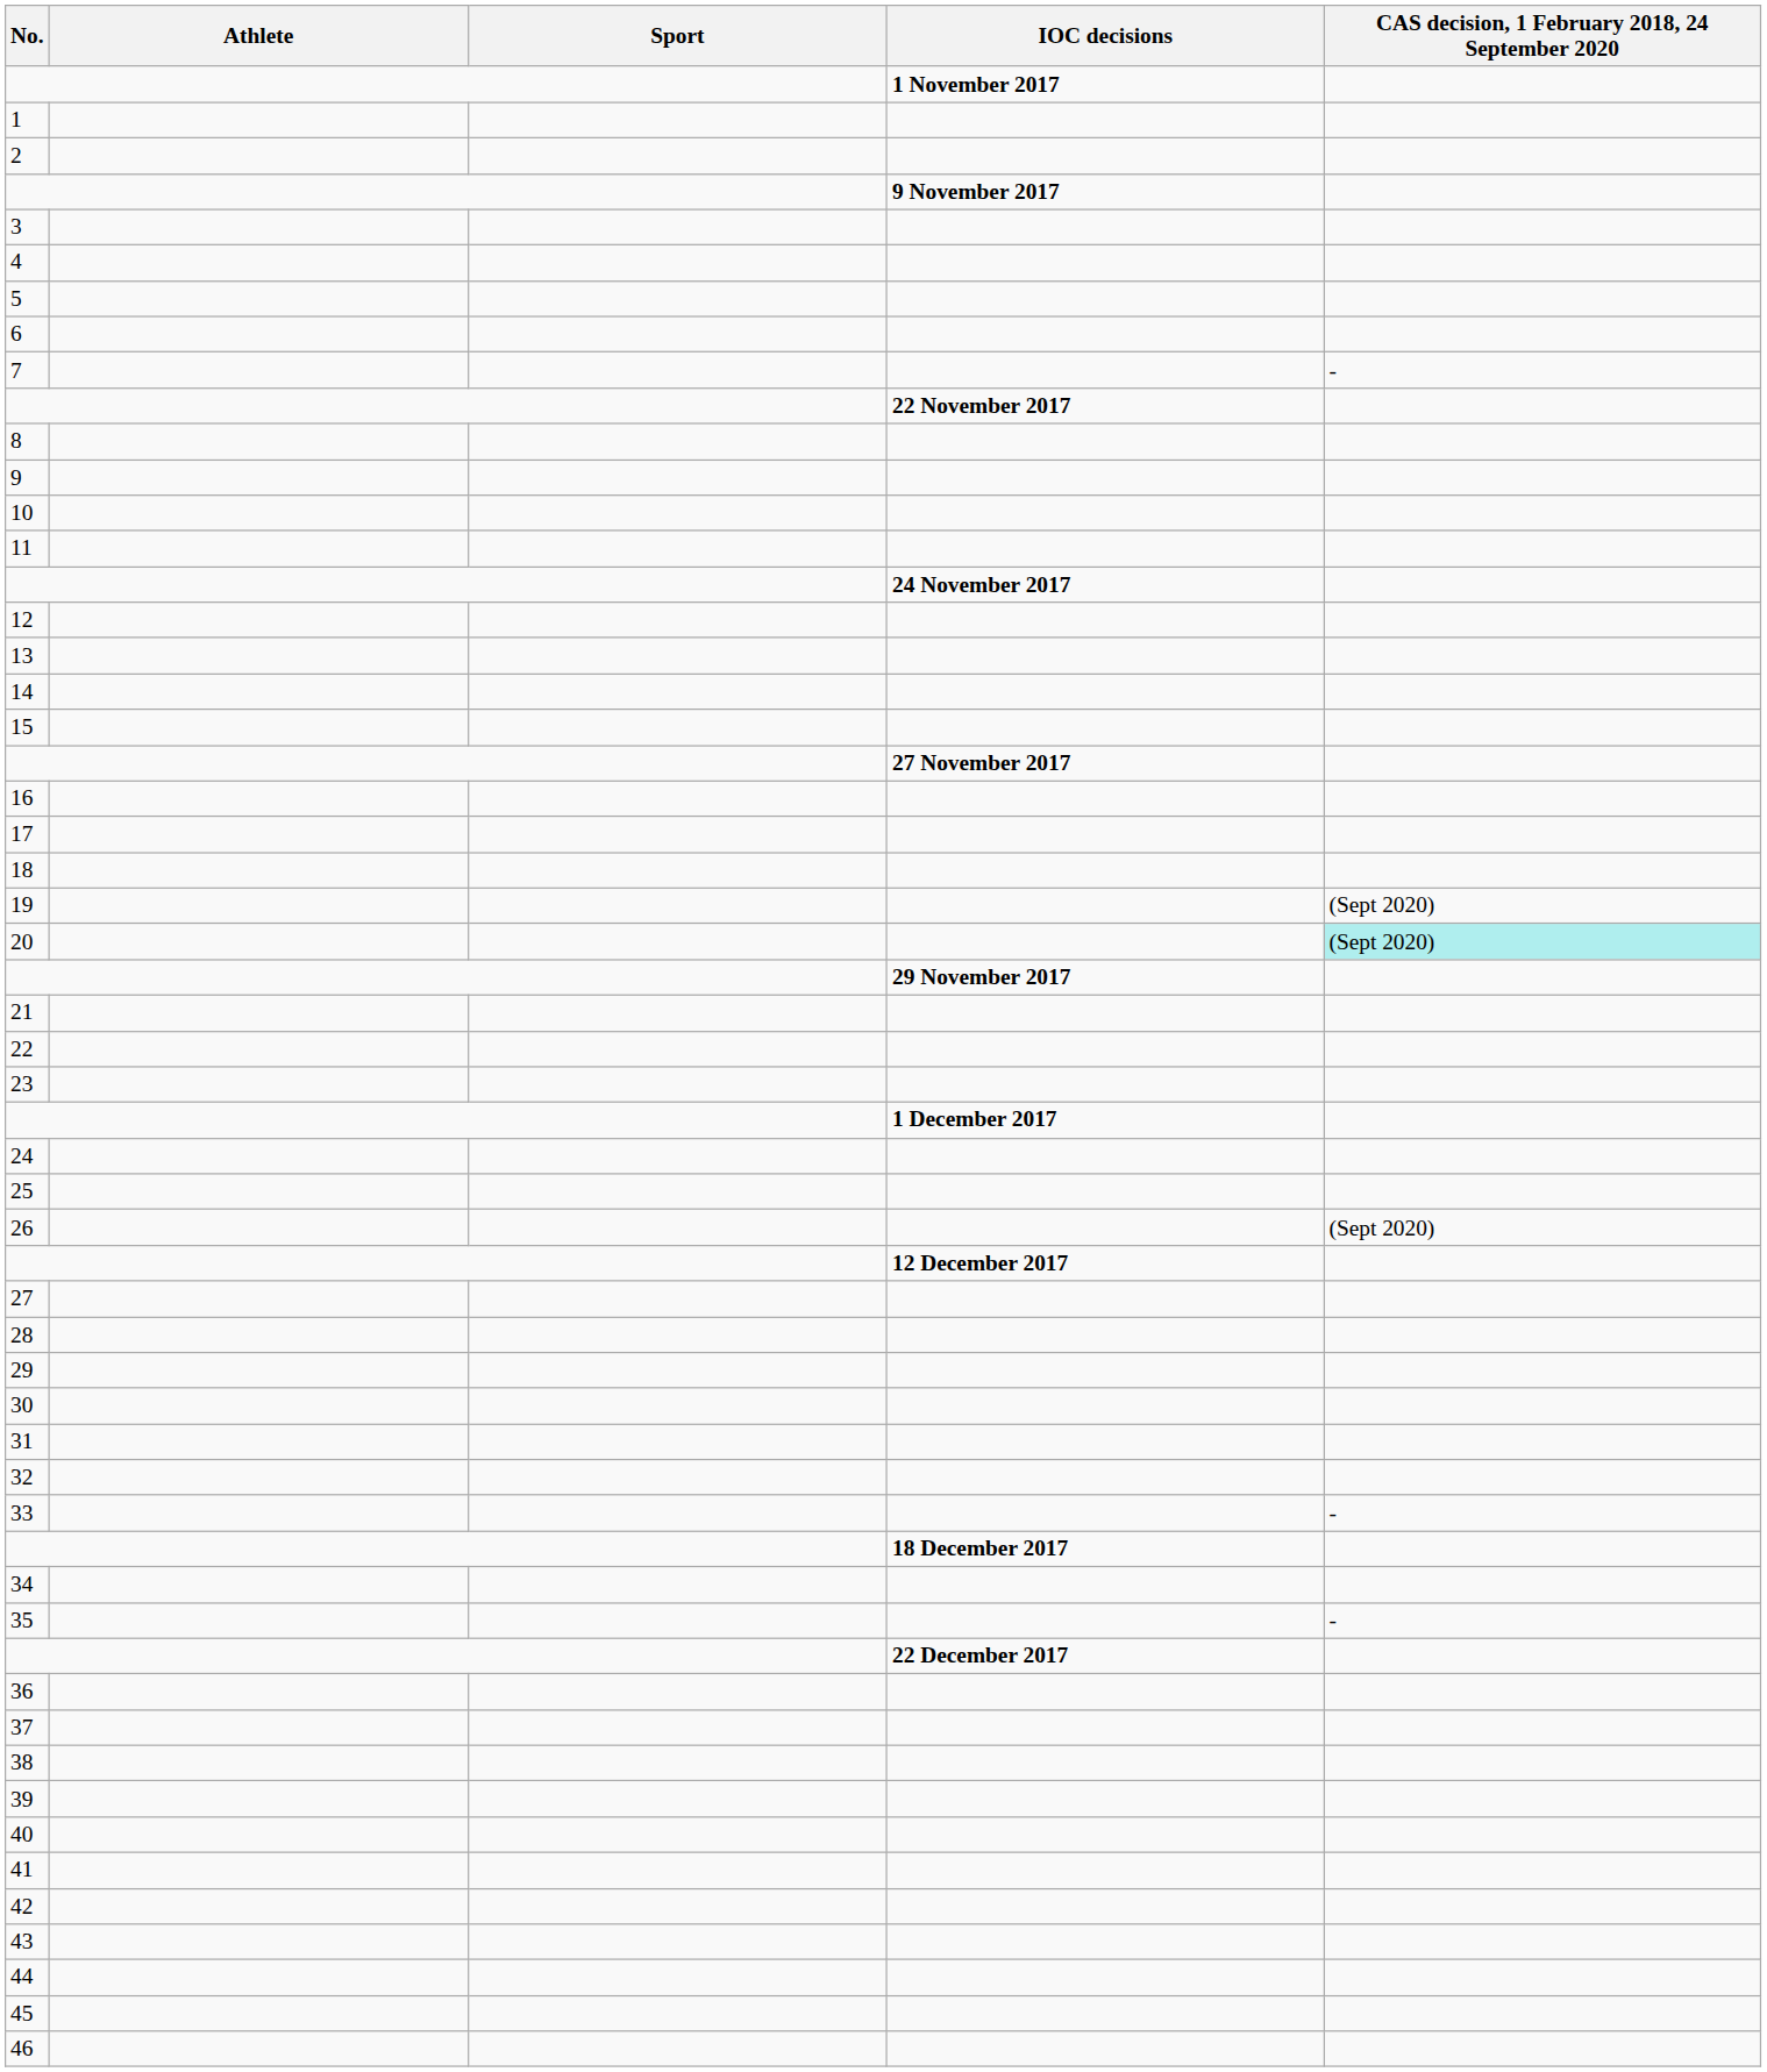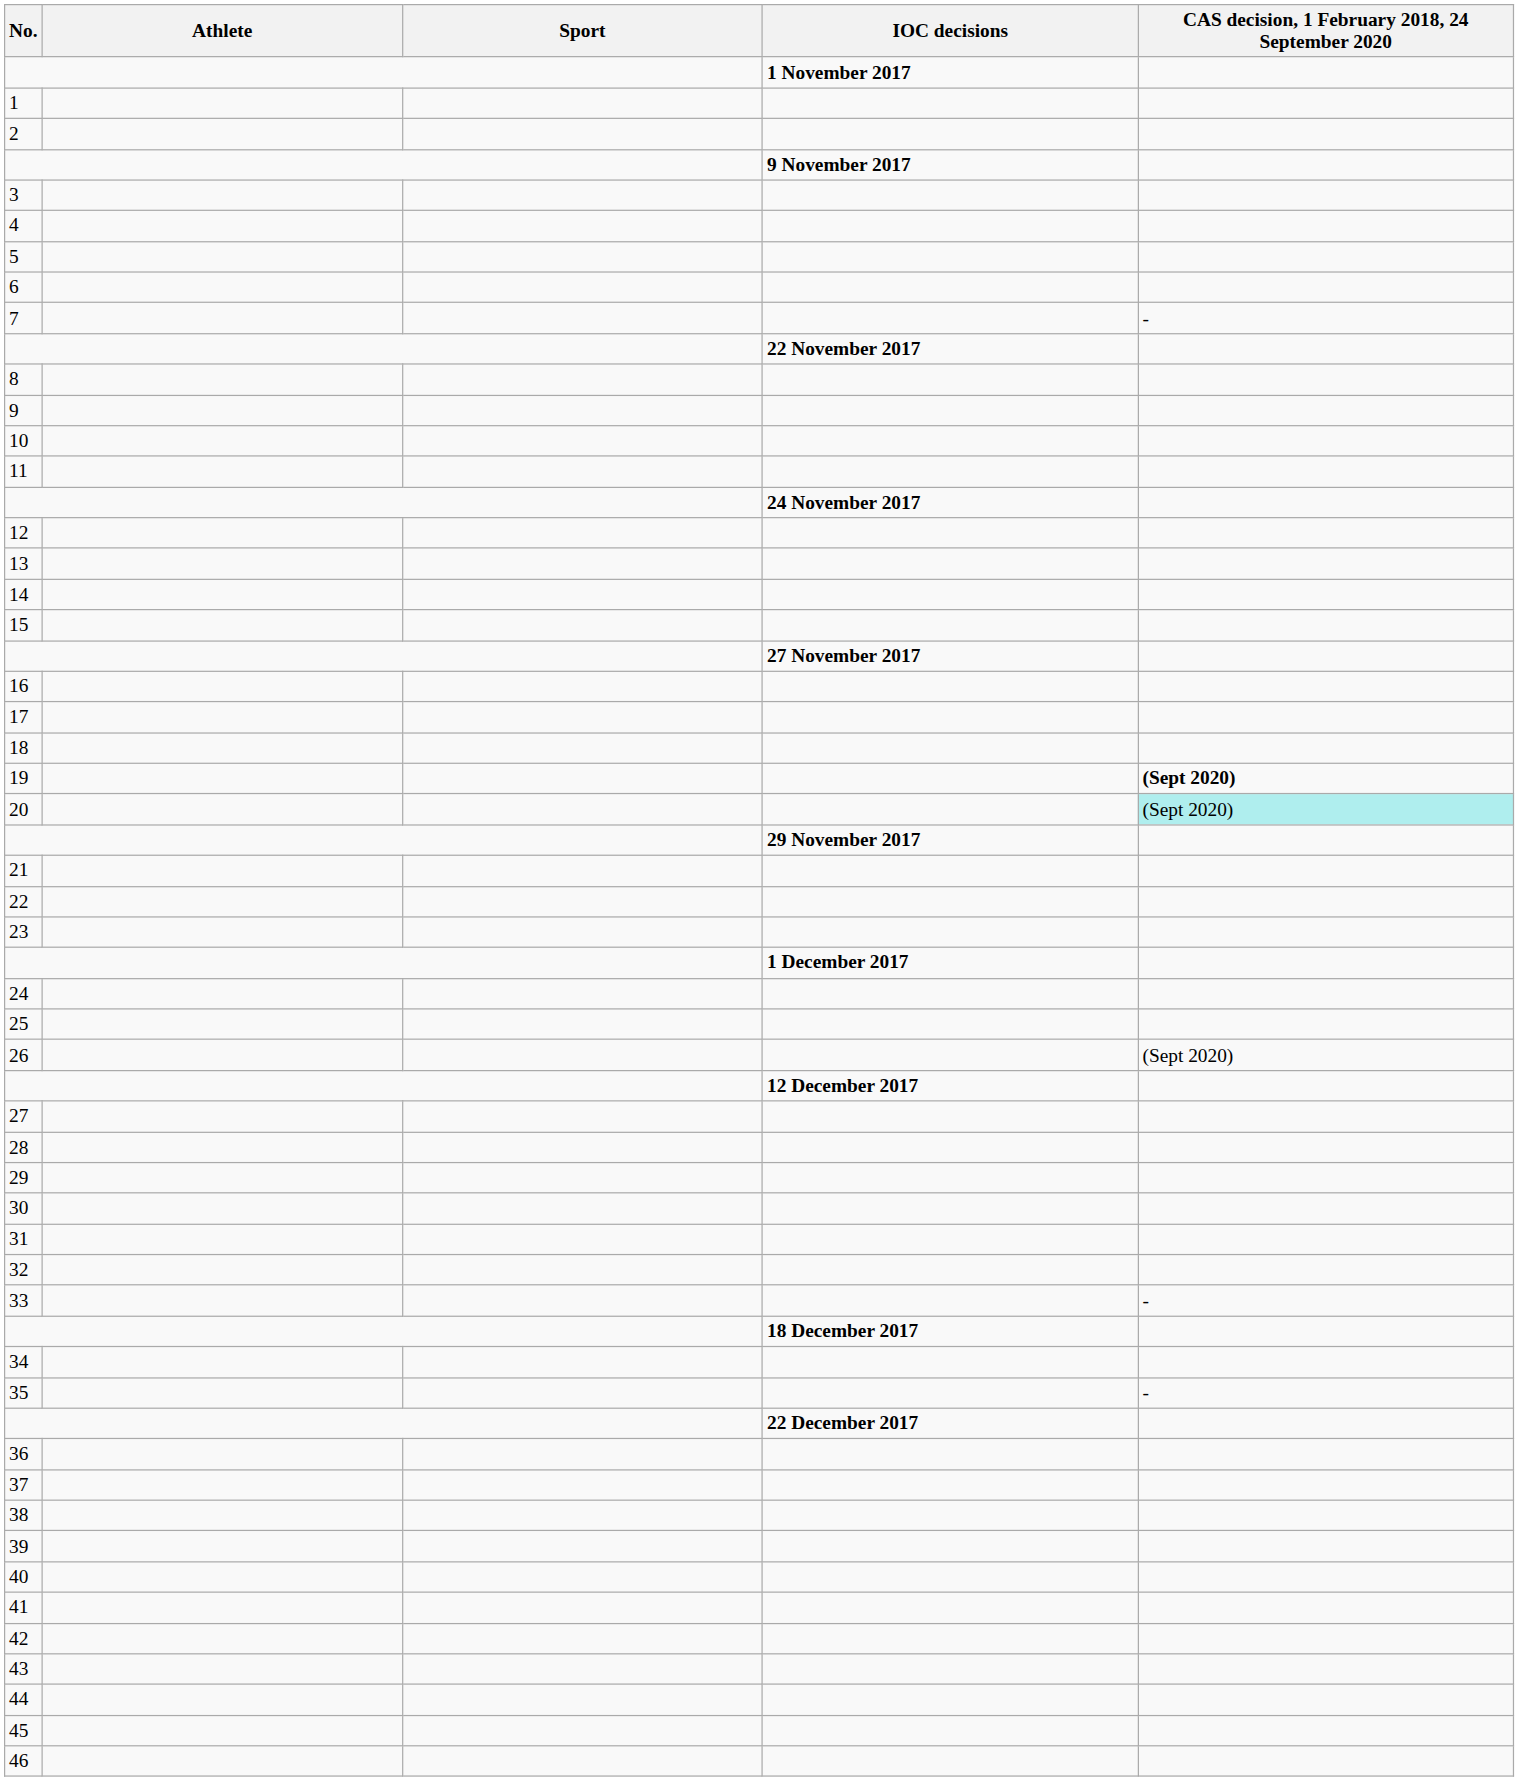19 | CAS decision, 1 February 2018, 24 September 2020: normal -> bold
